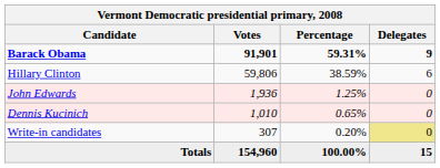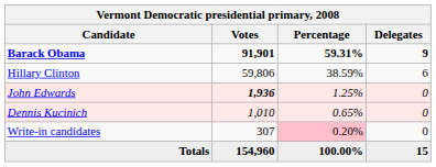John Edwards | Votes: normal -> bold
Write-in candidates | Percentage: no background -> pink background
Write-in candidates | Delegates: khaki background -> no background
